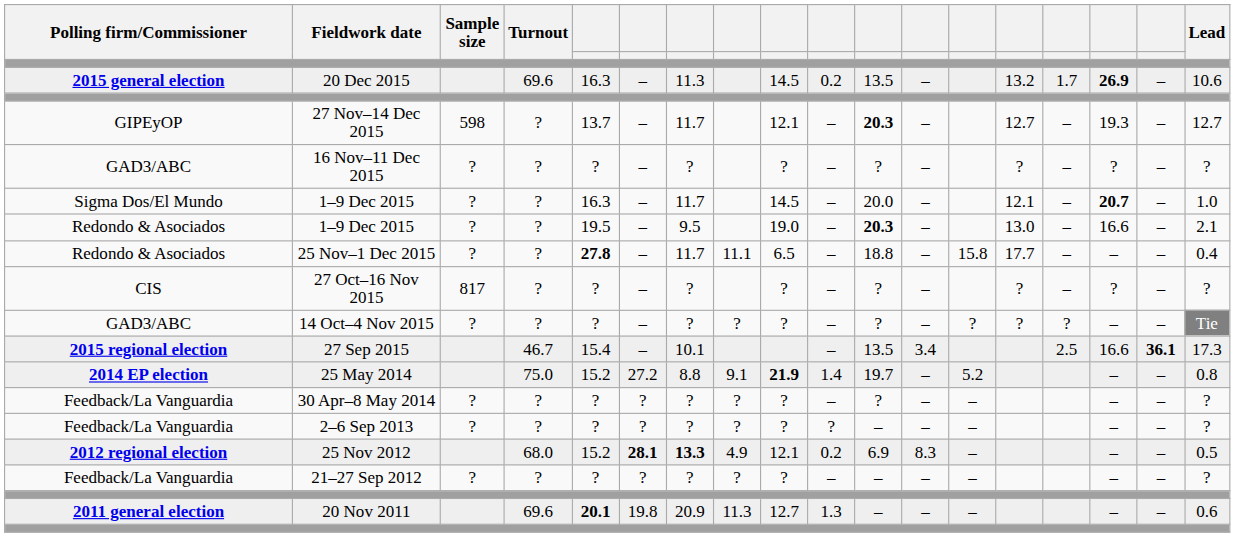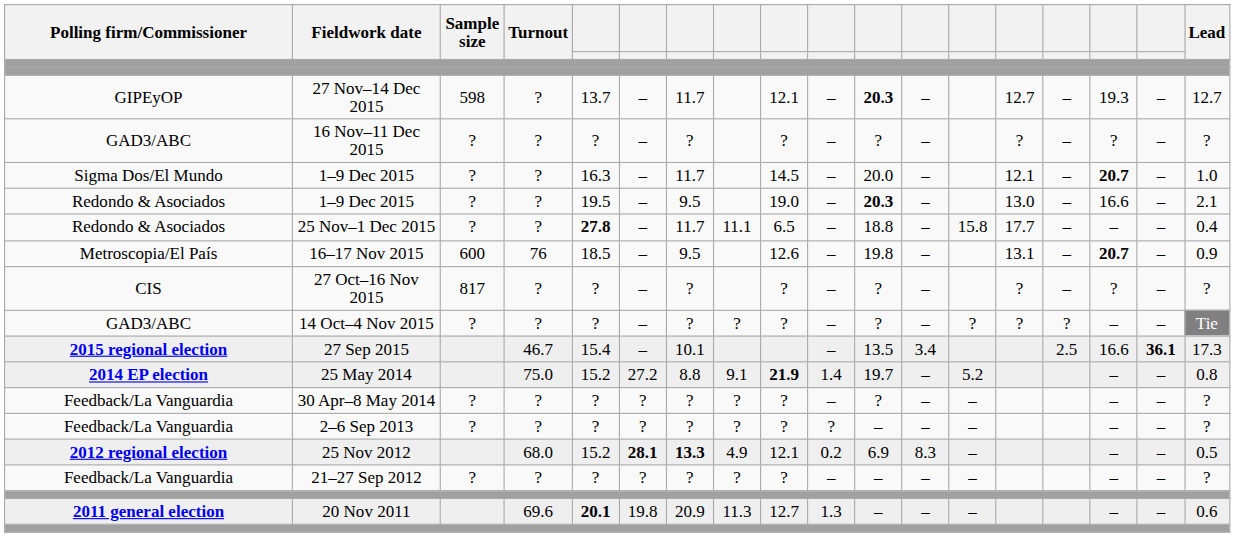- row: 2015 general election | 20 Dec 2015 | 69.6 | 16.3 | – | 11.3 | 14.5 | 0.2 | 13.5 | – | 13.2 | 1.7 | 26.9 | – | 10.6
+ row: Metroscopia/El País | 16–17 Nov 2015 | 600 | 76 | 18.5 | – | 9.5 | 12.6 | – | 19.8 | – | 13.1 | – | 20.7 | – | 0.9
